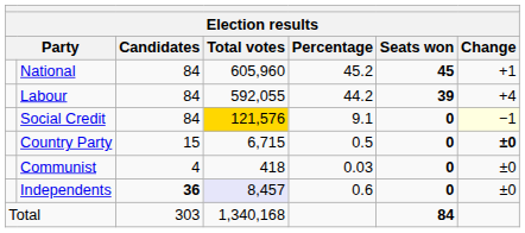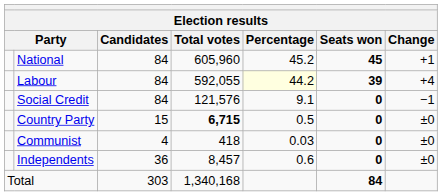Labour | Percentage: no background -> lightyellow background
Social Credit | Total votes: gold background -> no background
Social Credit | Change: lightyellow background -> no background
Country Party | Total votes: normal -> bold
Country Party | Change: bold -> normal
Independents | Candidates: bold -> normal
Independents | Total votes: lavender background -> no background
